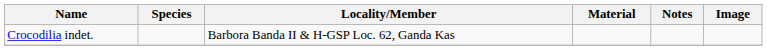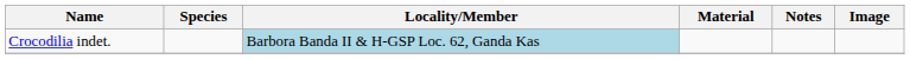Crocodilia indet. | Locality/Member: no background -> lightblue background
